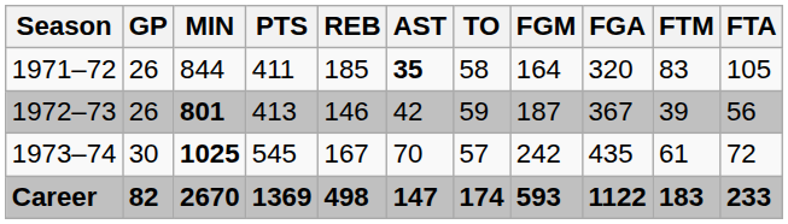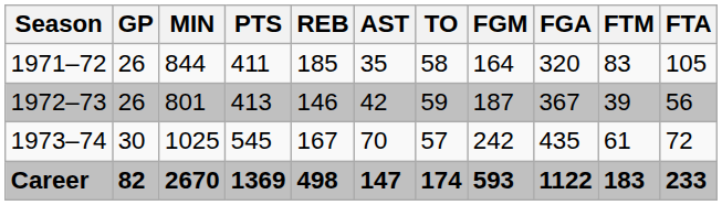1971–72 | AST: bold -> normal
1972–73 | MIN: bold -> normal
1973–74 | MIN: bold -> normal
